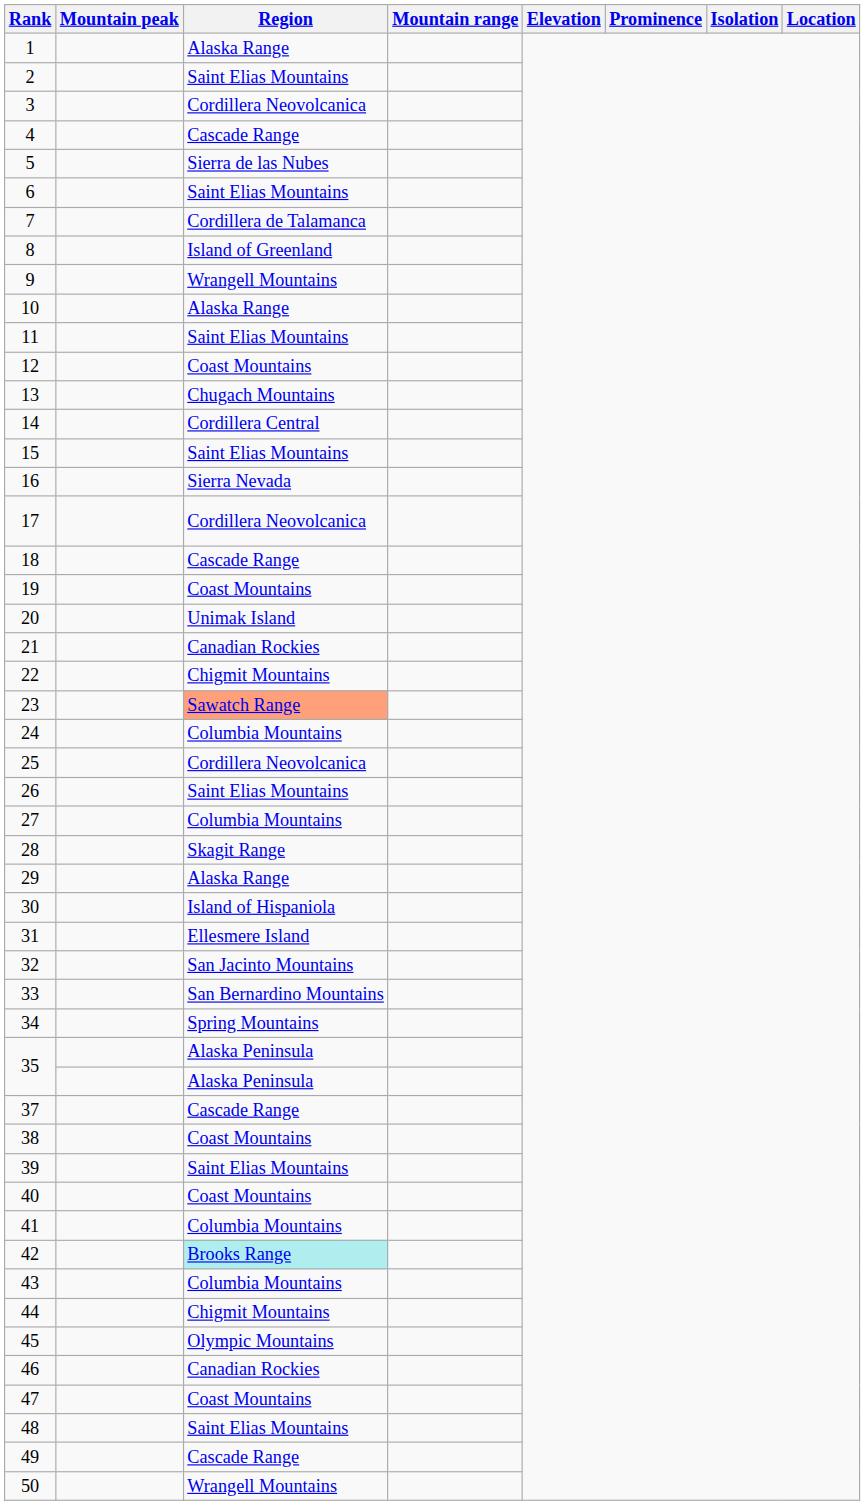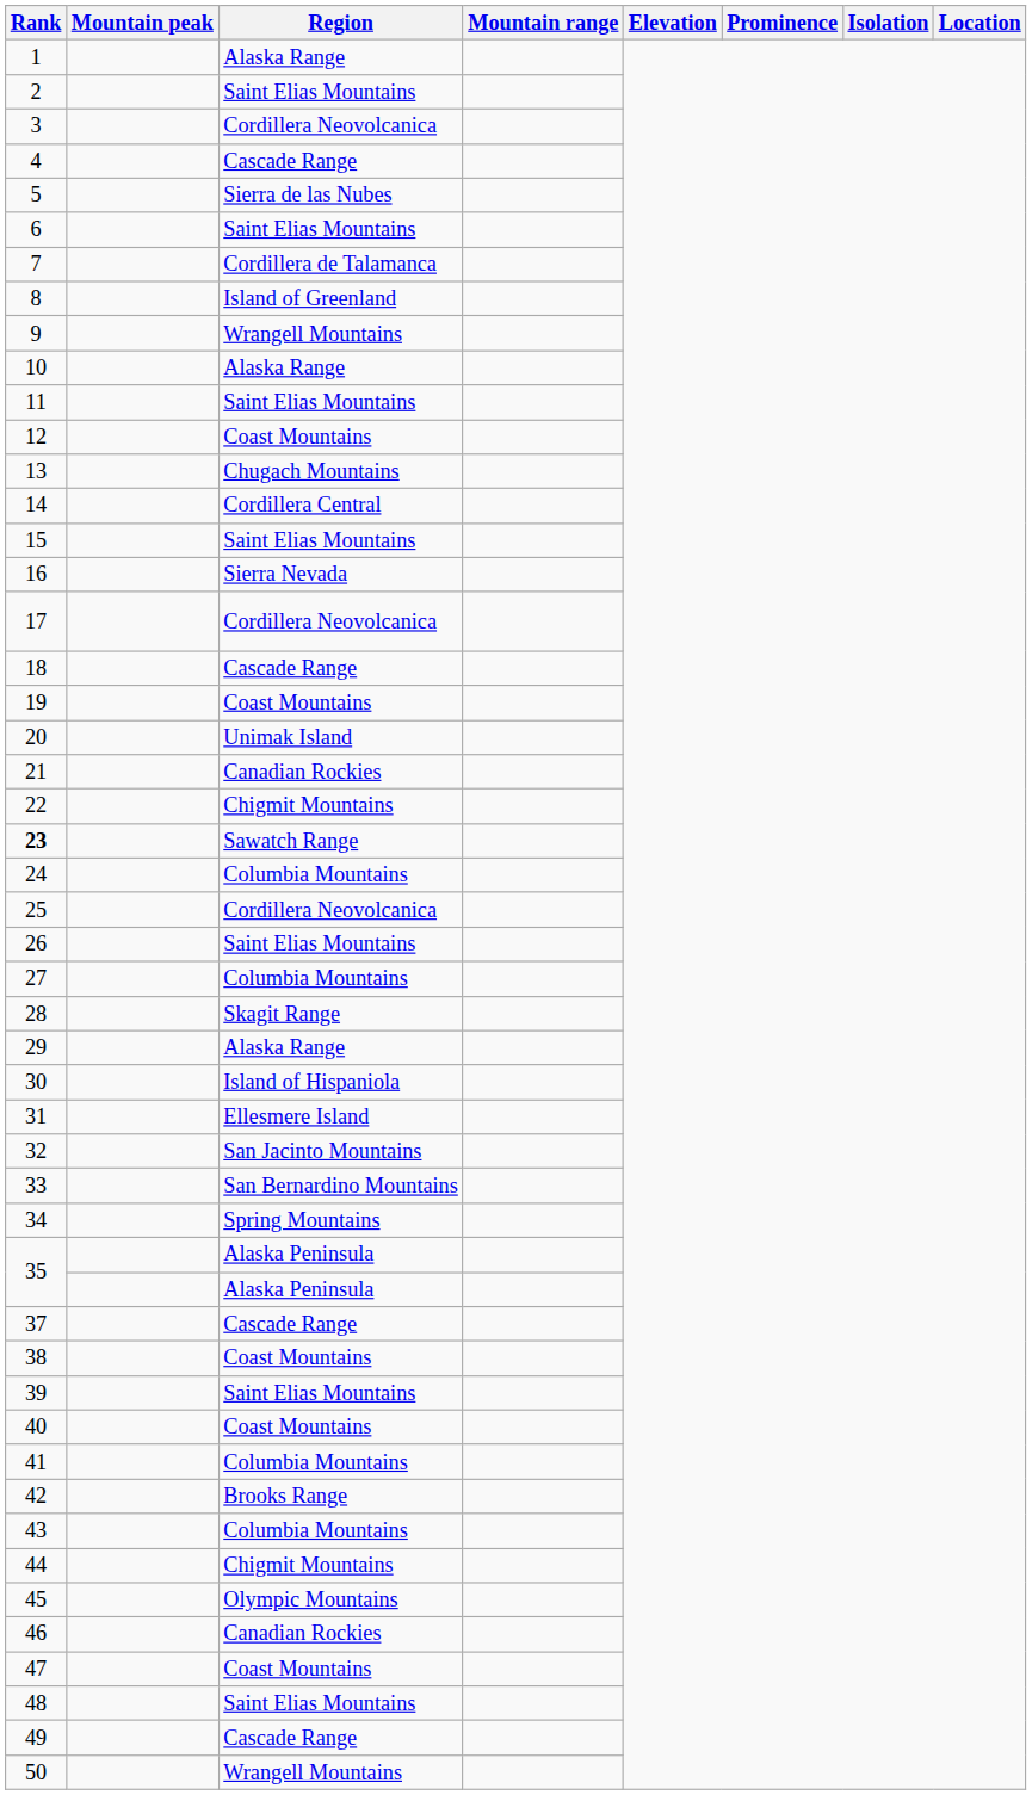23 | Rank: normal -> bold
23 | Region: lightsalmon background -> no background
42 | Region: paleturquoise background -> no background
